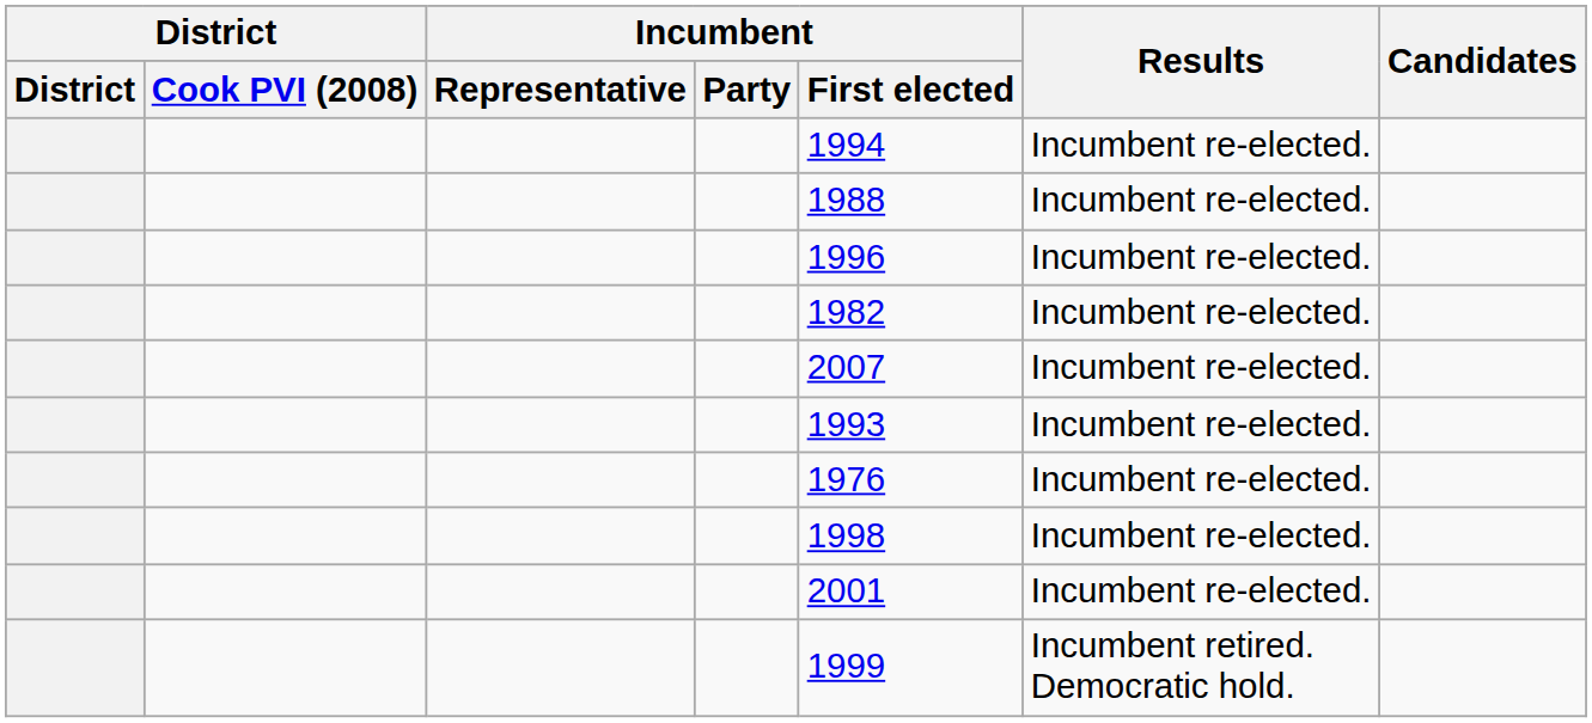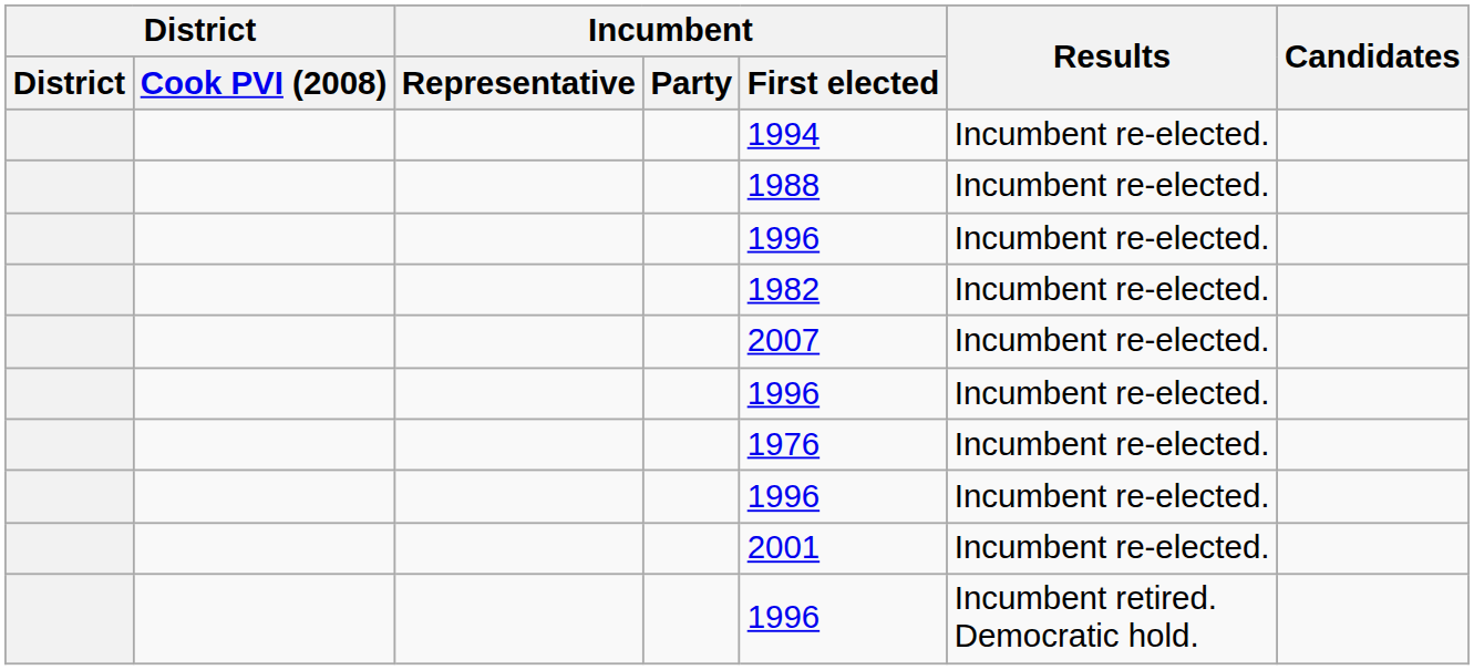row 8 | Incumbent / First elected: 1993 -> 1996
row 10 | Incumbent / First elected: 1998 -> 1996
row 12 | Incumbent / First elected: 1999 -> 1996
